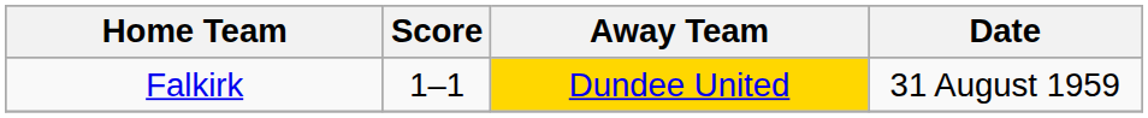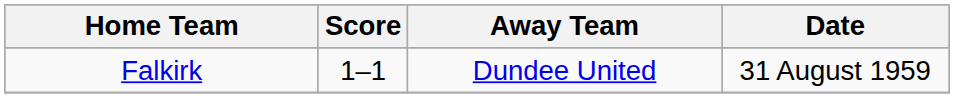Falkirk | Away Team: gold background -> no background
